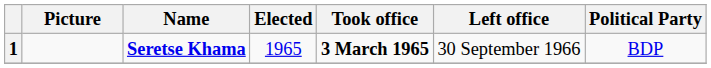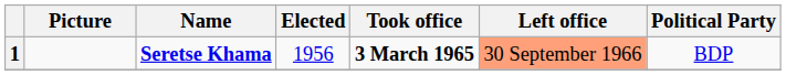1 | Elected: 1965 -> 1956
1 | Left office: no background -> lightsalmon background
